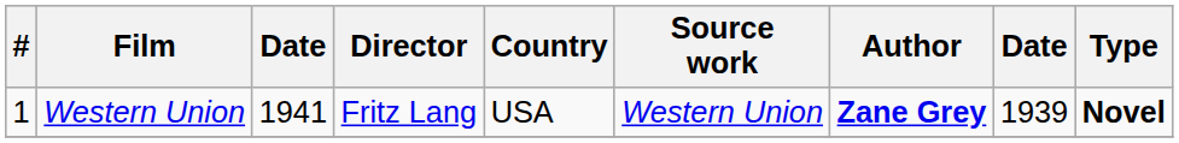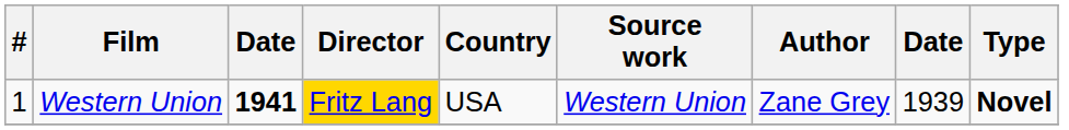row 2 | column 3: normal -> bold
row 2 | Director: no background -> gold background
row 2 | Author: bold -> normal
